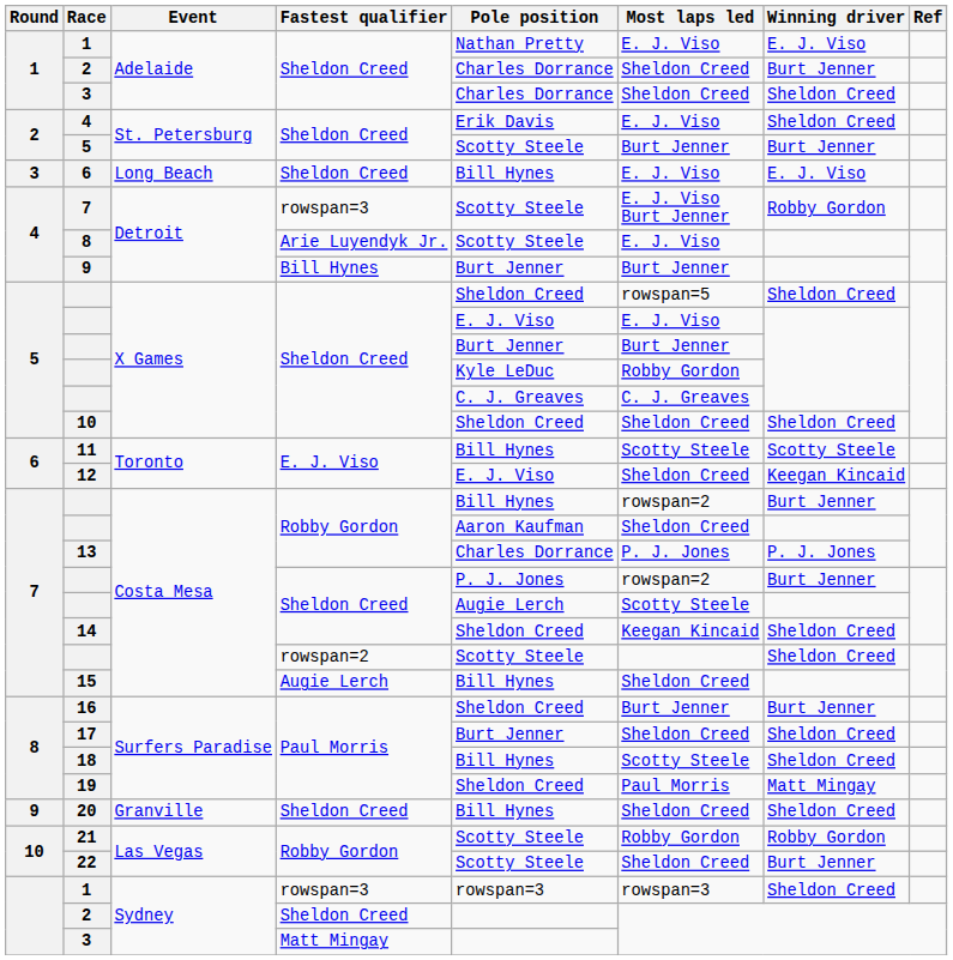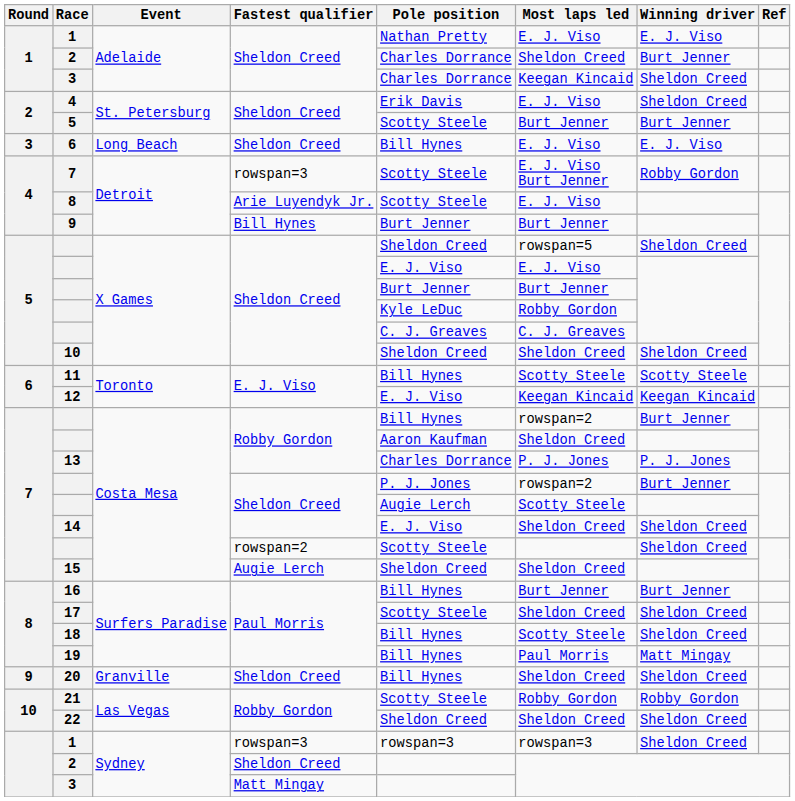1 / 3 | Most laps led: Sheldon Creed -> Keegan Kincaid
12 | Most laps led: Sheldon Creed -> Keegan Kincaid
14 | Pole position: Sheldon Creed -> E. J. Viso
14 | Most laps led: Keegan Kincaid -> Sheldon Creed
15 | Pole position: Bill Hynes -> Sheldon Creed
16 | Pole position: Sheldon Creed -> Bill Hynes
17 | Pole position: Burt Jenner -> Scotty Steele
19 | Pole position: Sheldon Creed -> Bill Hynes
22 | Pole position: Scotty Steele -> Sheldon Creed
22 | Winning driver: Burt Jenner -> Sheldon Creed
